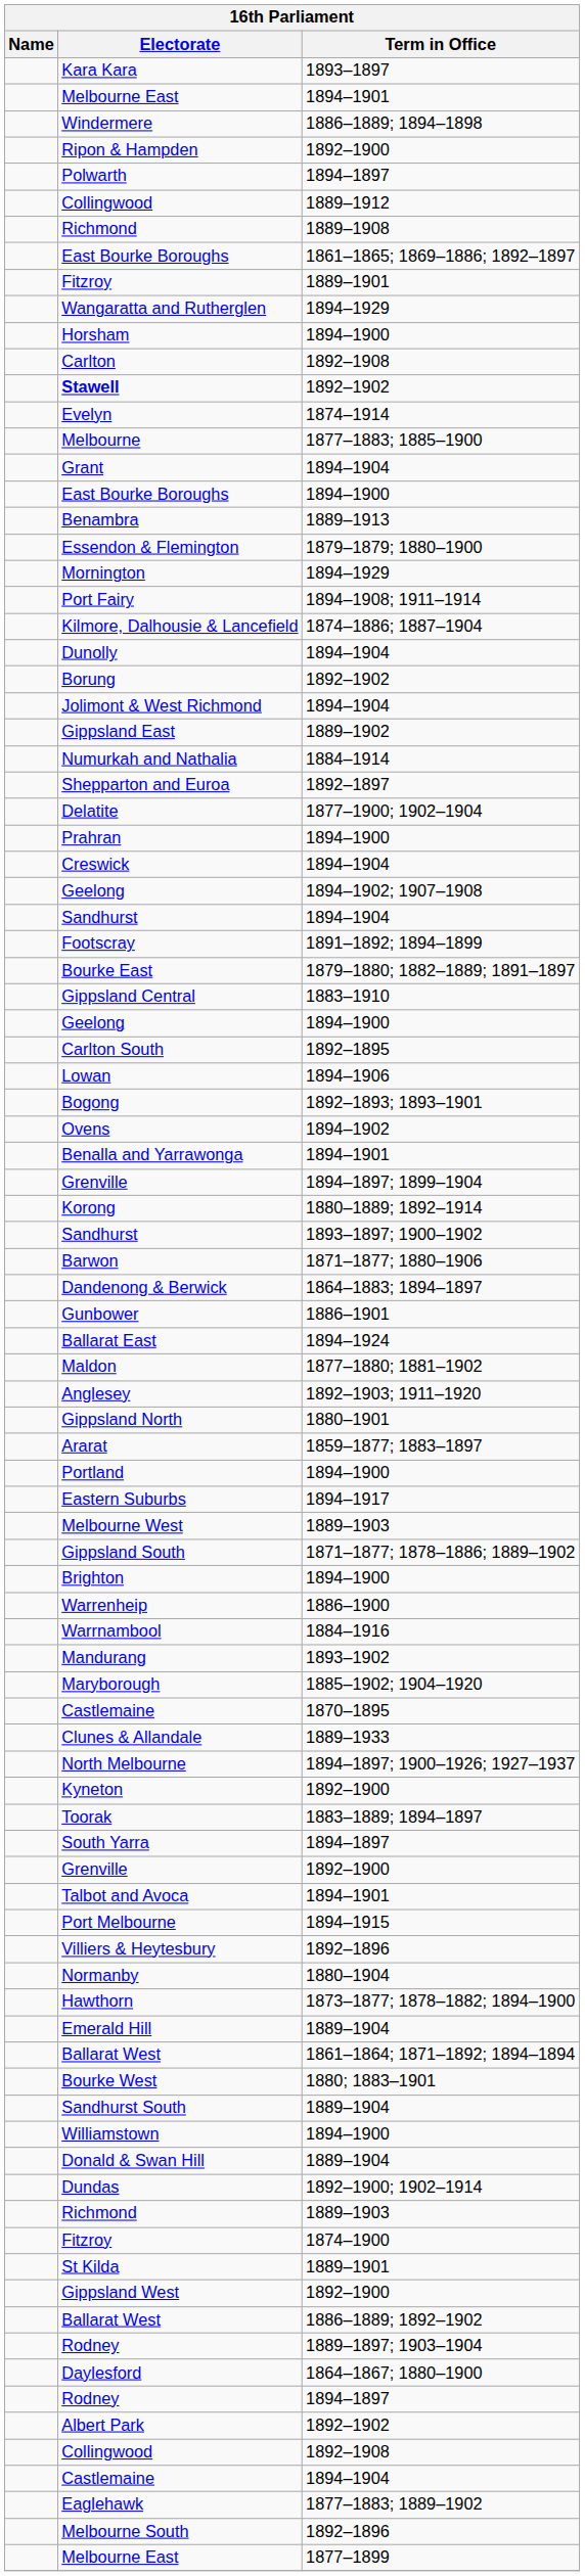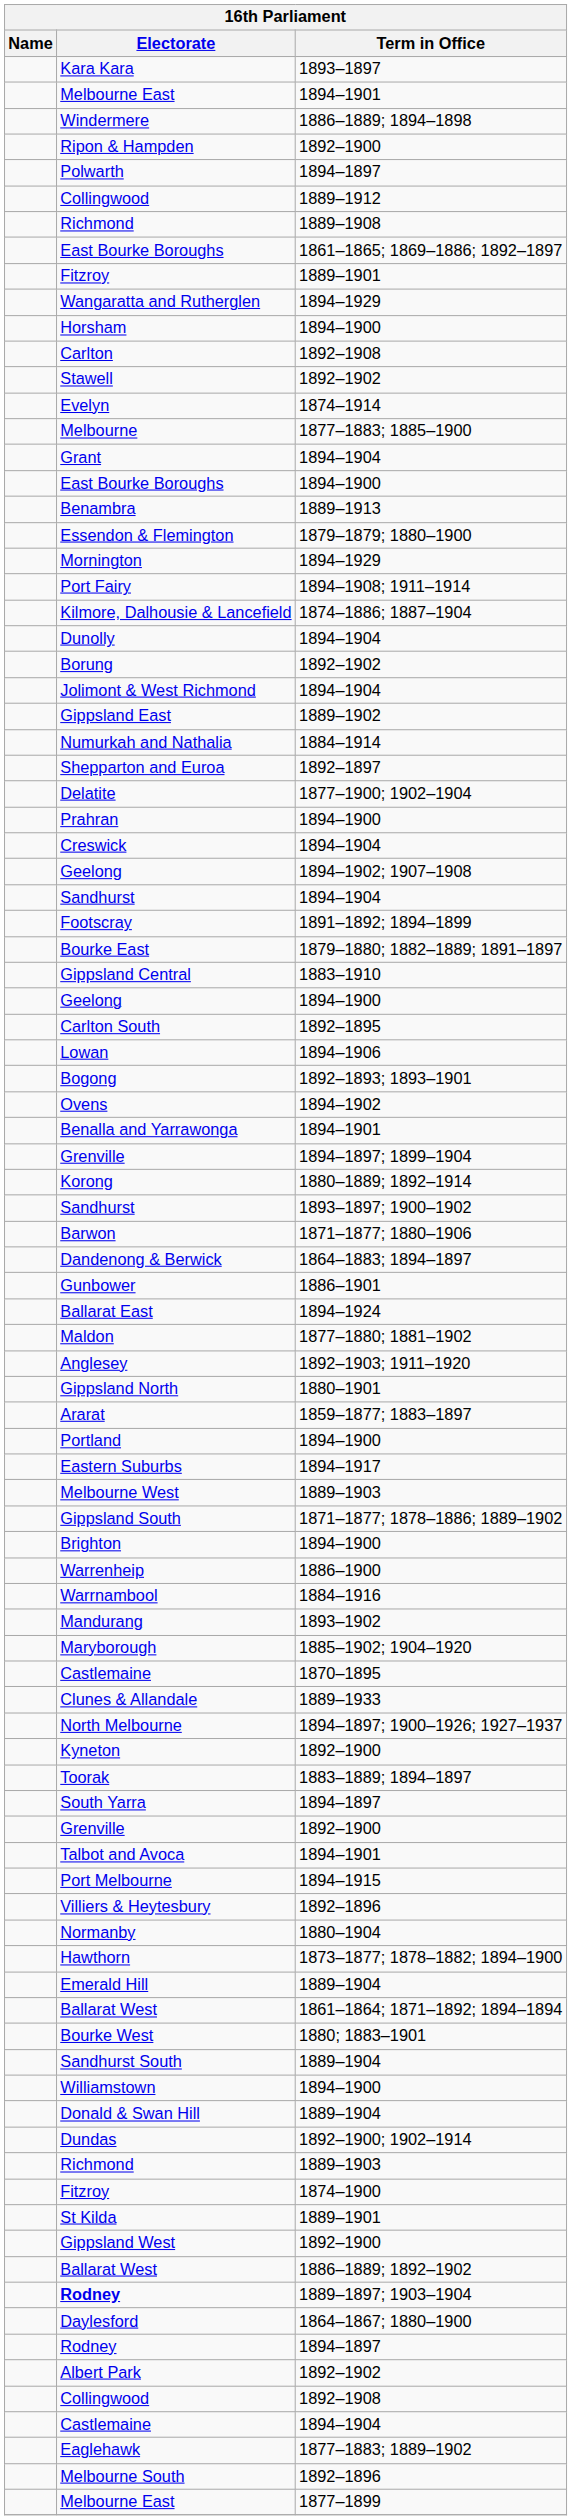Stawell | Electorate: bold -> normal
Rodney / 1889–1897; 1903–1904 | Electorate: normal -> bold
